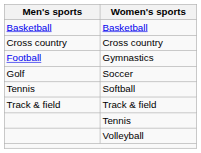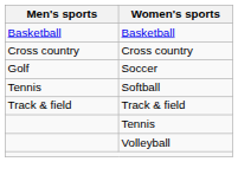- row: Football | Gymnastics
